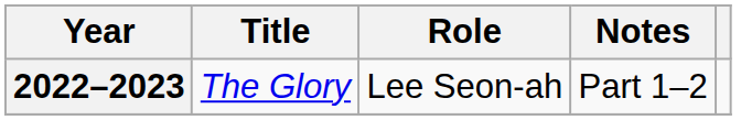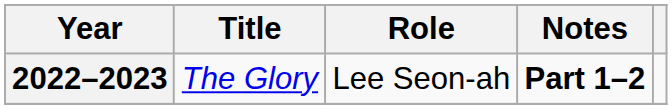2022–2023 | Notes: normal -> bold
